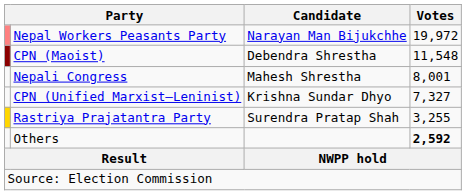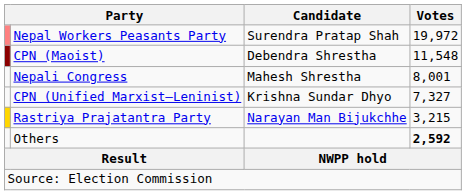Nepal Workers Peasants Party | Candidate: Narayan Man Bijukchhe -> Surendra Pratap Shah
Rastriya Prajatantra Party | Candidate: Surendra Pratap Shah -> Narayan Man Bijukchhe
Rastriya Prajatantra Party | Votes: 3,255 -> 3,215
